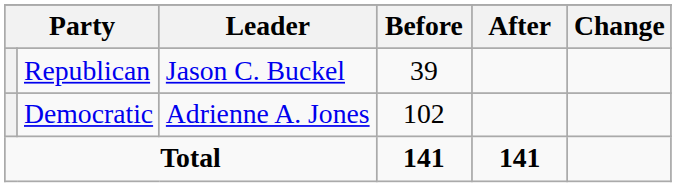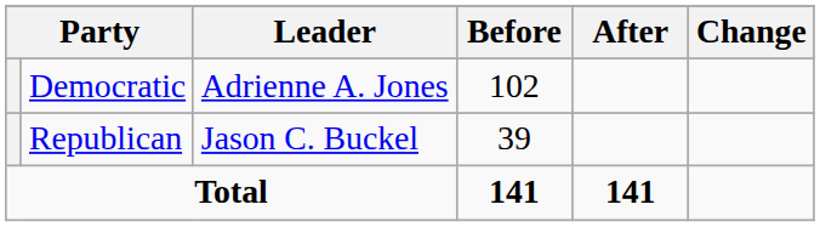rows swapped: Democratic <-> Republican
